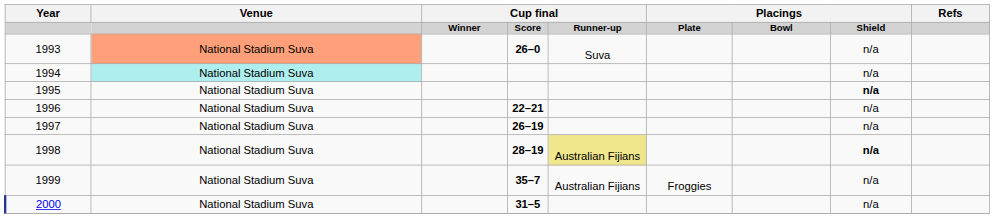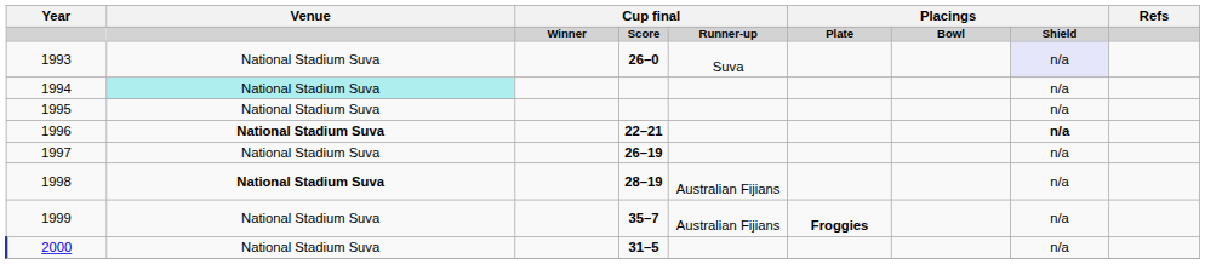1993 | Venue: lightsalmon background -> no background
1993 | column 8: no background -> lavender background
1995 | column 8: bold -> normal
1996 | Venue: normal -> bold
1996 | column 8: normal -> bold
1998 | Venue: normal -> bold
1998 | column 5: khaki background -> no background
1998 | column 8: bold -> normal
1999 | column 6: normal -> bold
